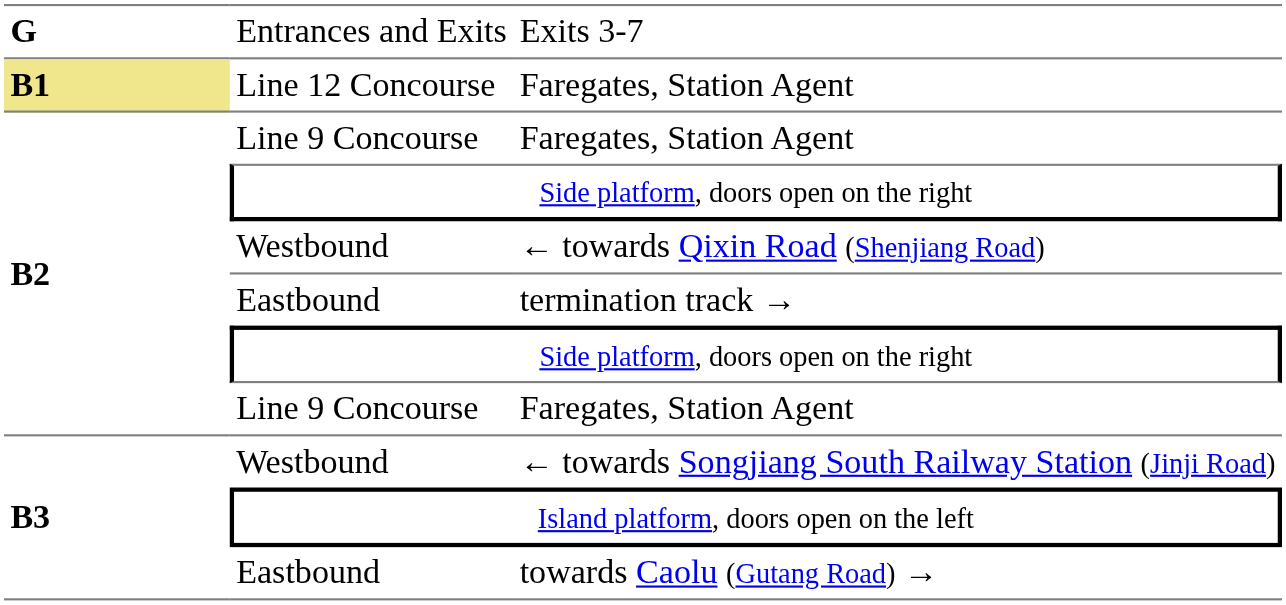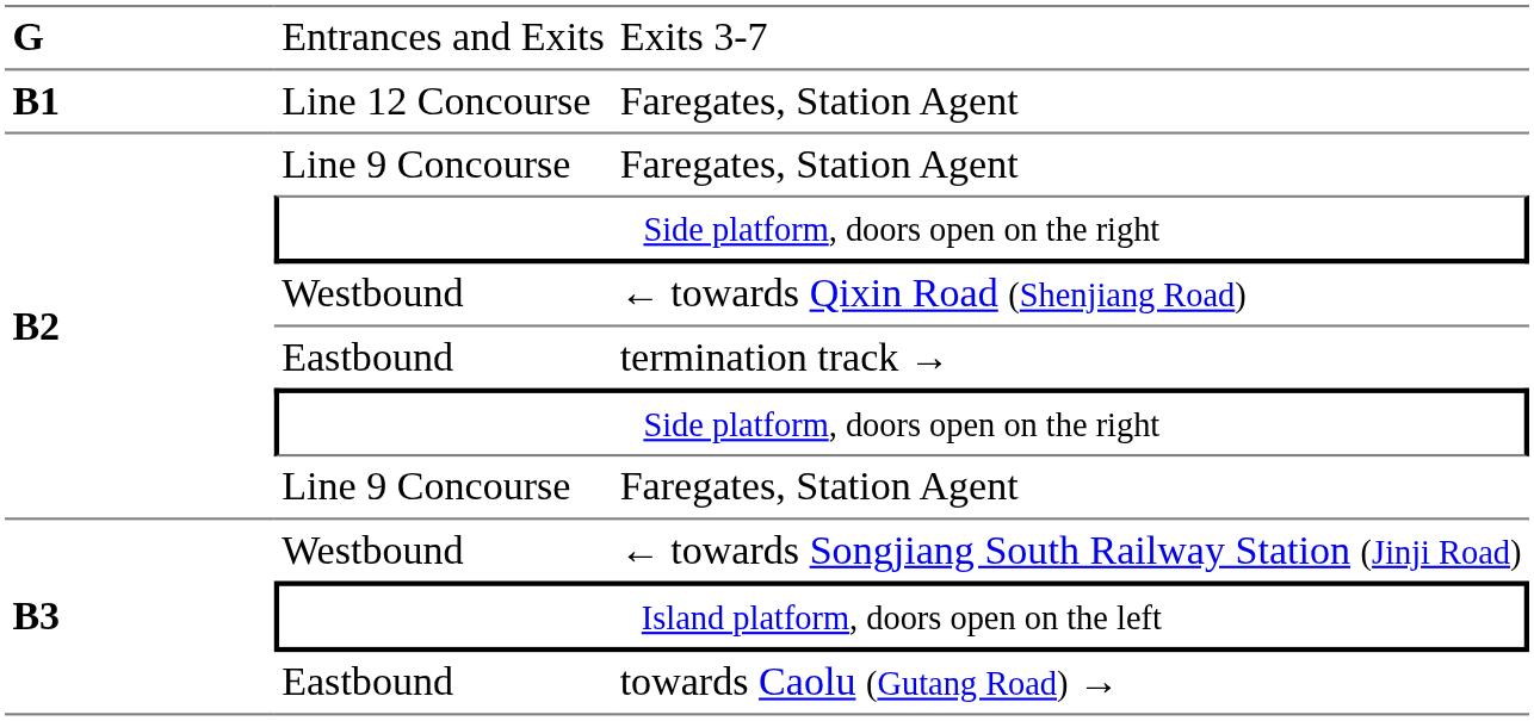Line 12 Concourse / Faregates, Station Agent | column 1: khaki background -> no background
